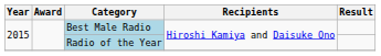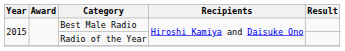Best Male Radio | Category: lightblue background -> no background
Radio of the Year | Category: lightblue background -> no background
